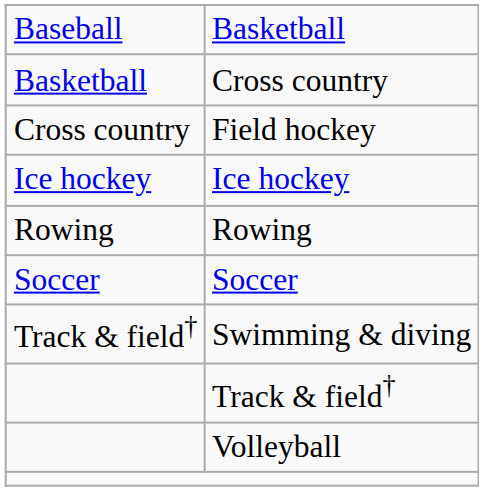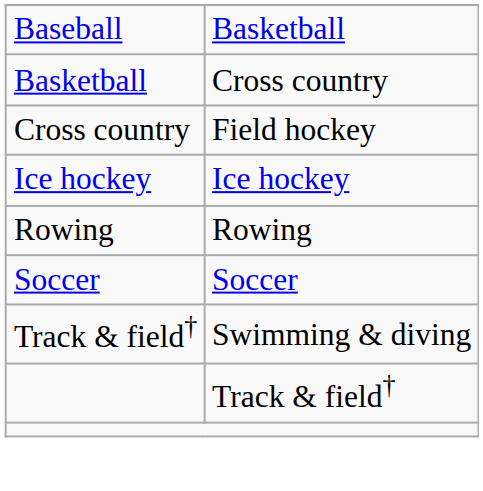- row: Volleyball
